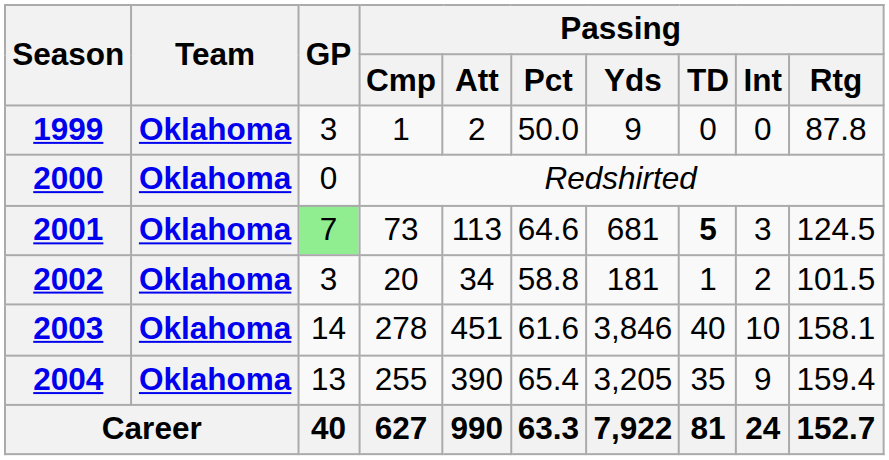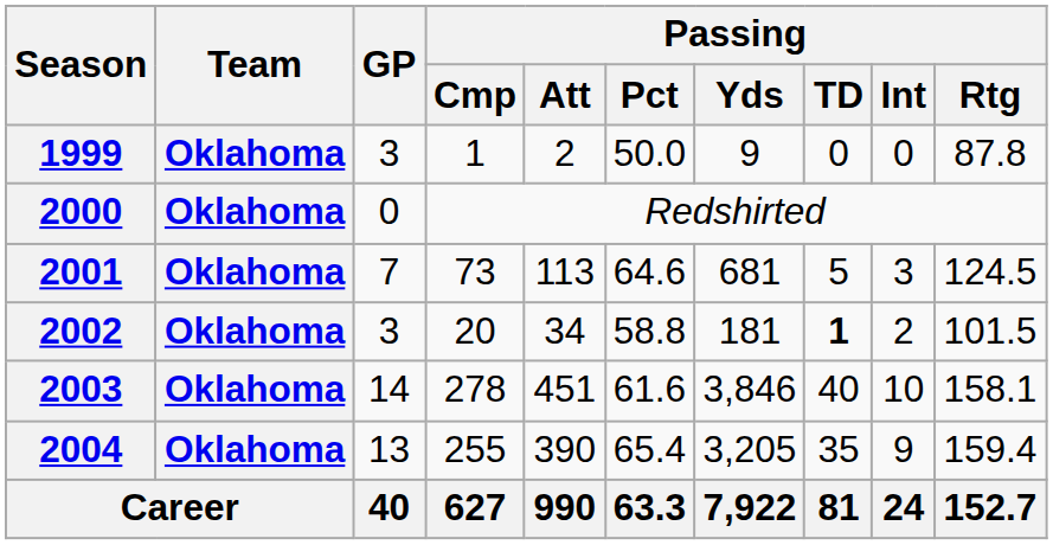2001 | GP: lightgreen background -> no background
2001 | Passing / TD: bold -> normal
2002 | Passing / TD: normal -> bold
